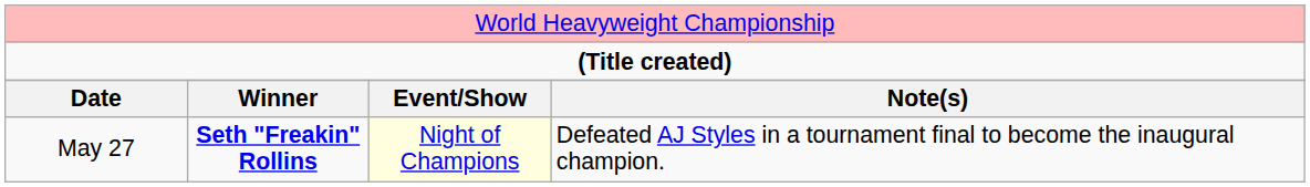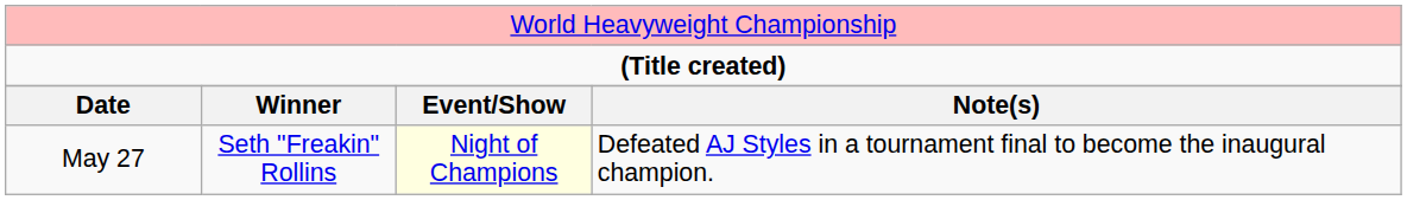May 27 | column 2: bold -> normal
